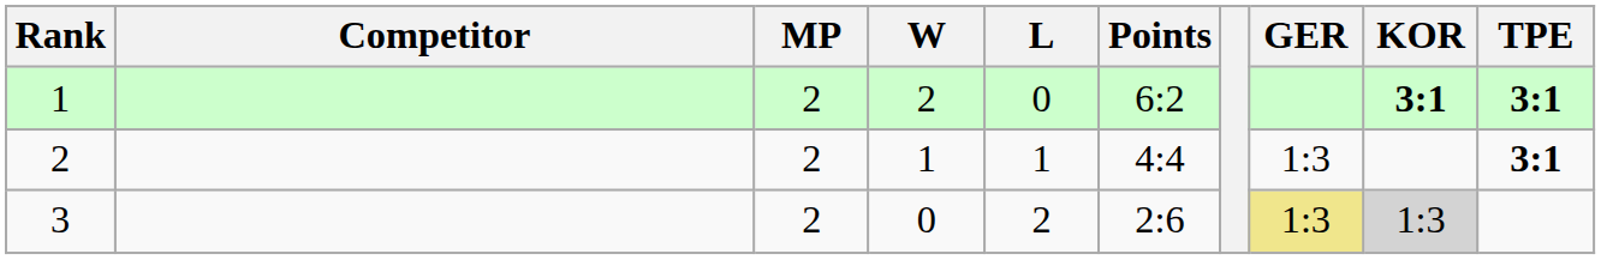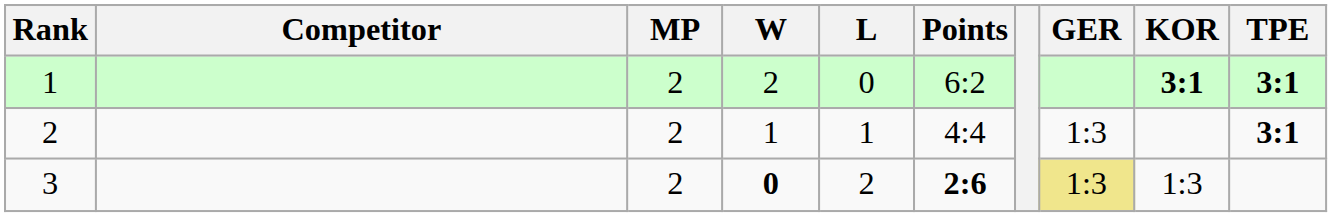3 | W: normal -> bold
3 | Points: normal -> bold
3 | KOR: lightgrey background -> no background
